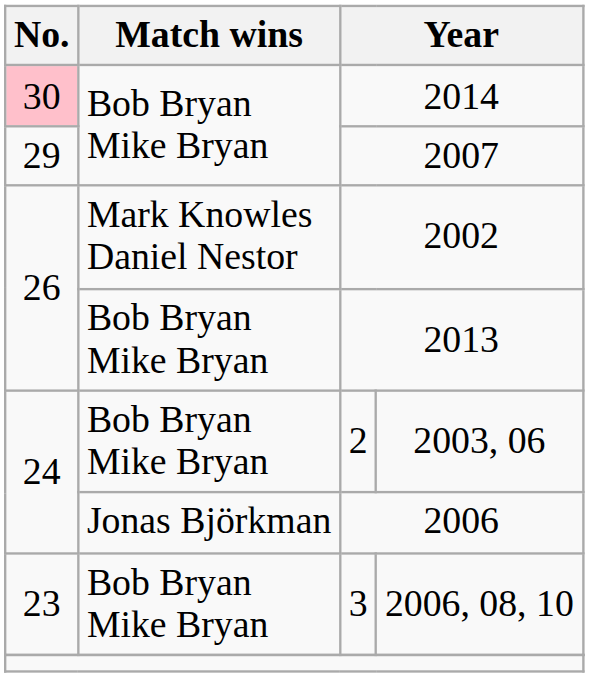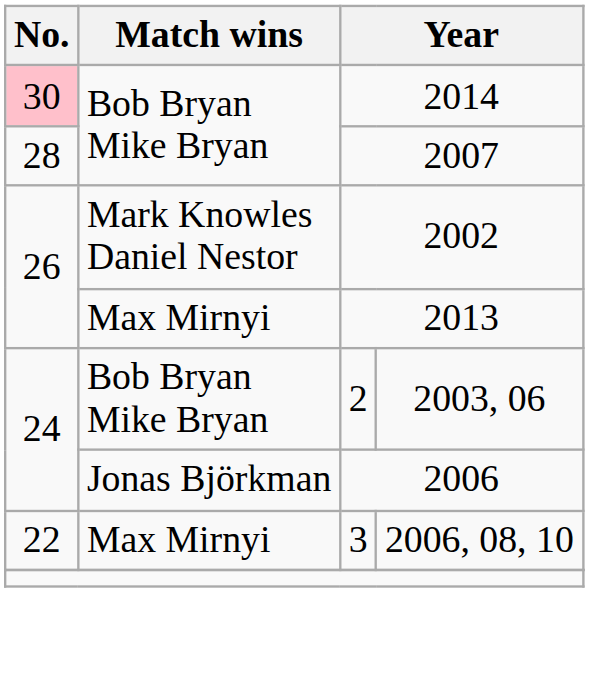2007 | No.: 29 -> 28
2013 | Match wins: Bob Bryan Mike Bryan -> Max Mirnyi
3 | No.: 23 -> 22
3 | Match wins: Bob Bryan Mike Bryan -> Max Mirnyi
